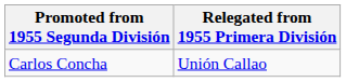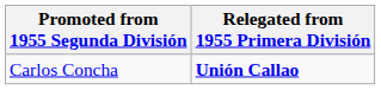Carlos Concha | Relegated from 1955 Primera División: normal -> bold
